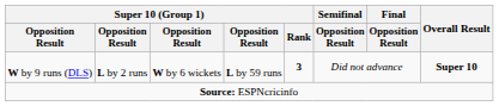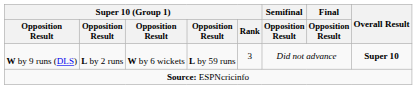W by 9 runs (DLS) | Super 10 (Group 1) / Rank: bold -> normal
